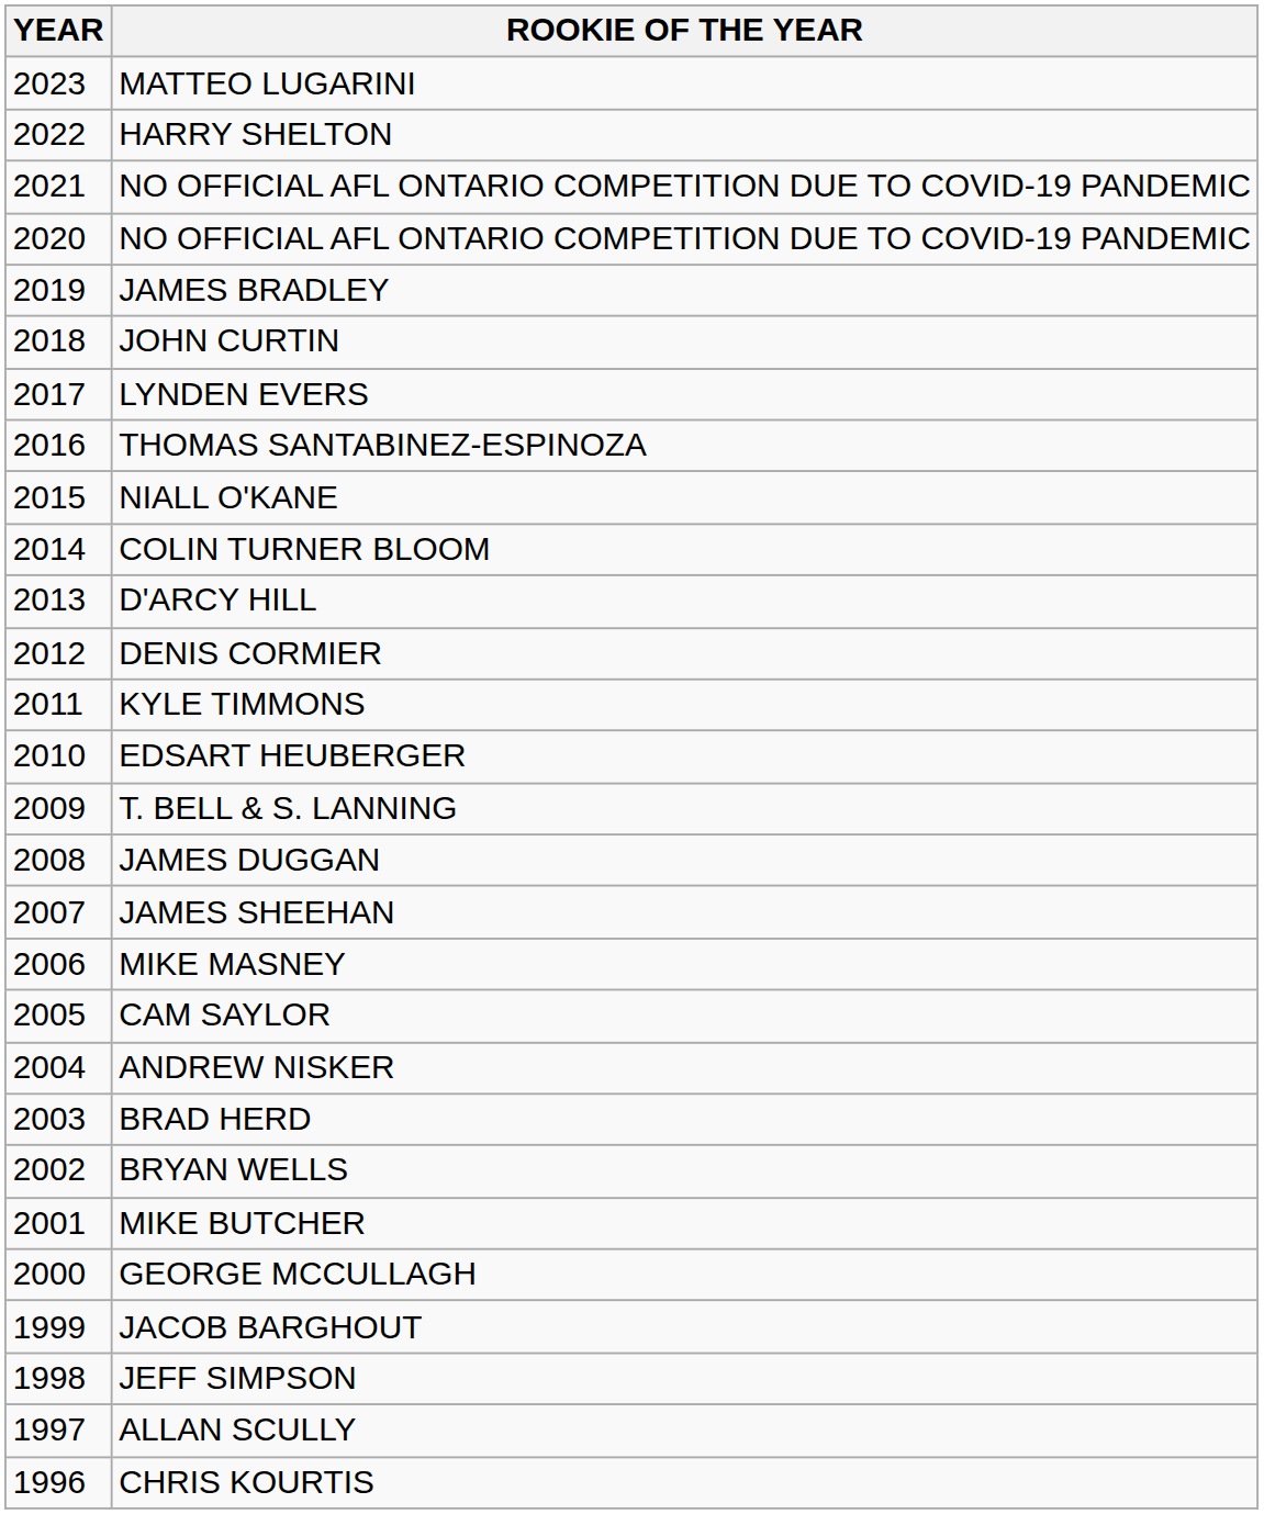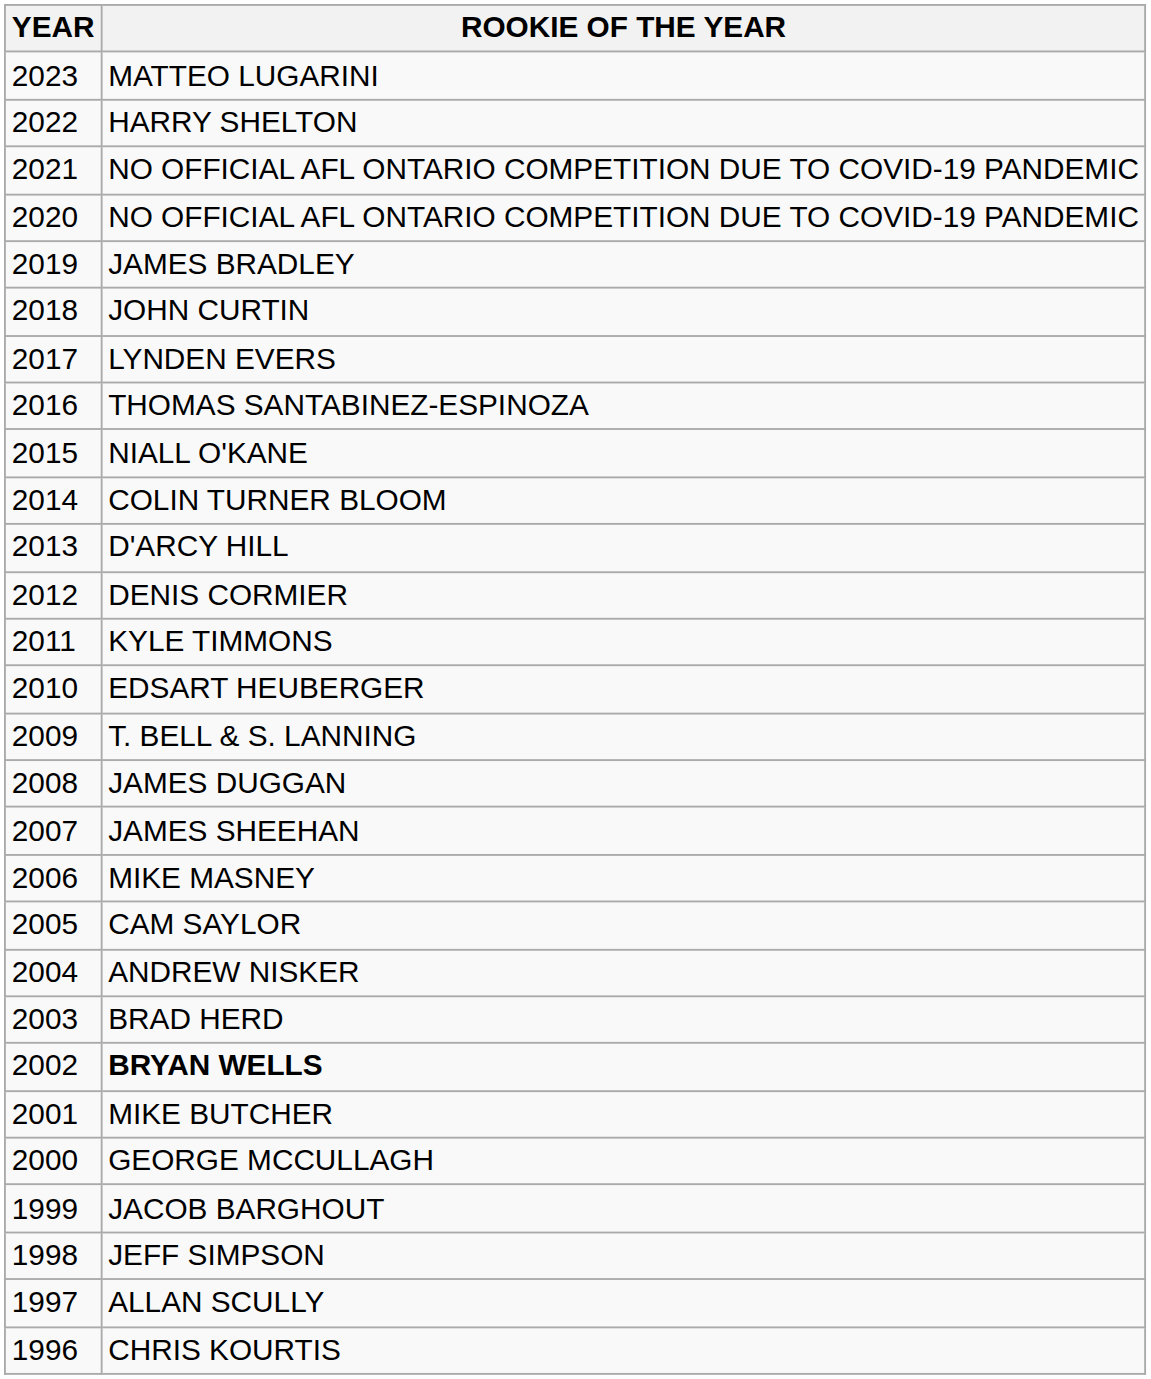row 23 | ROOKIE OF THE YEAR: normal -> bold
